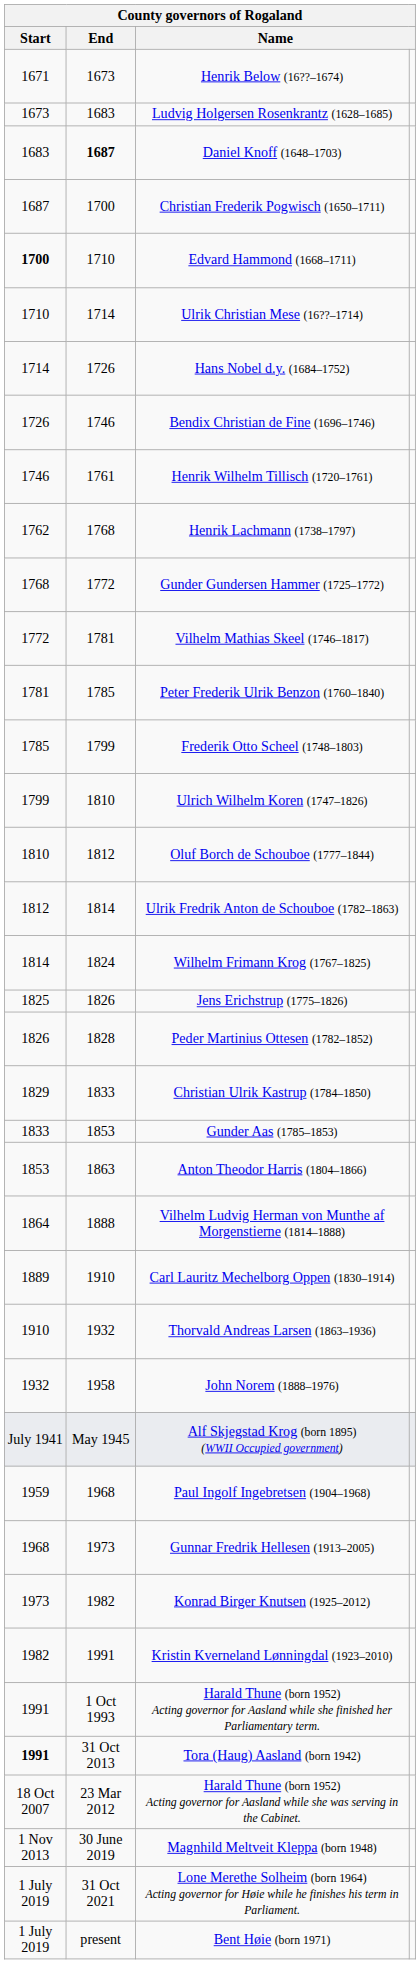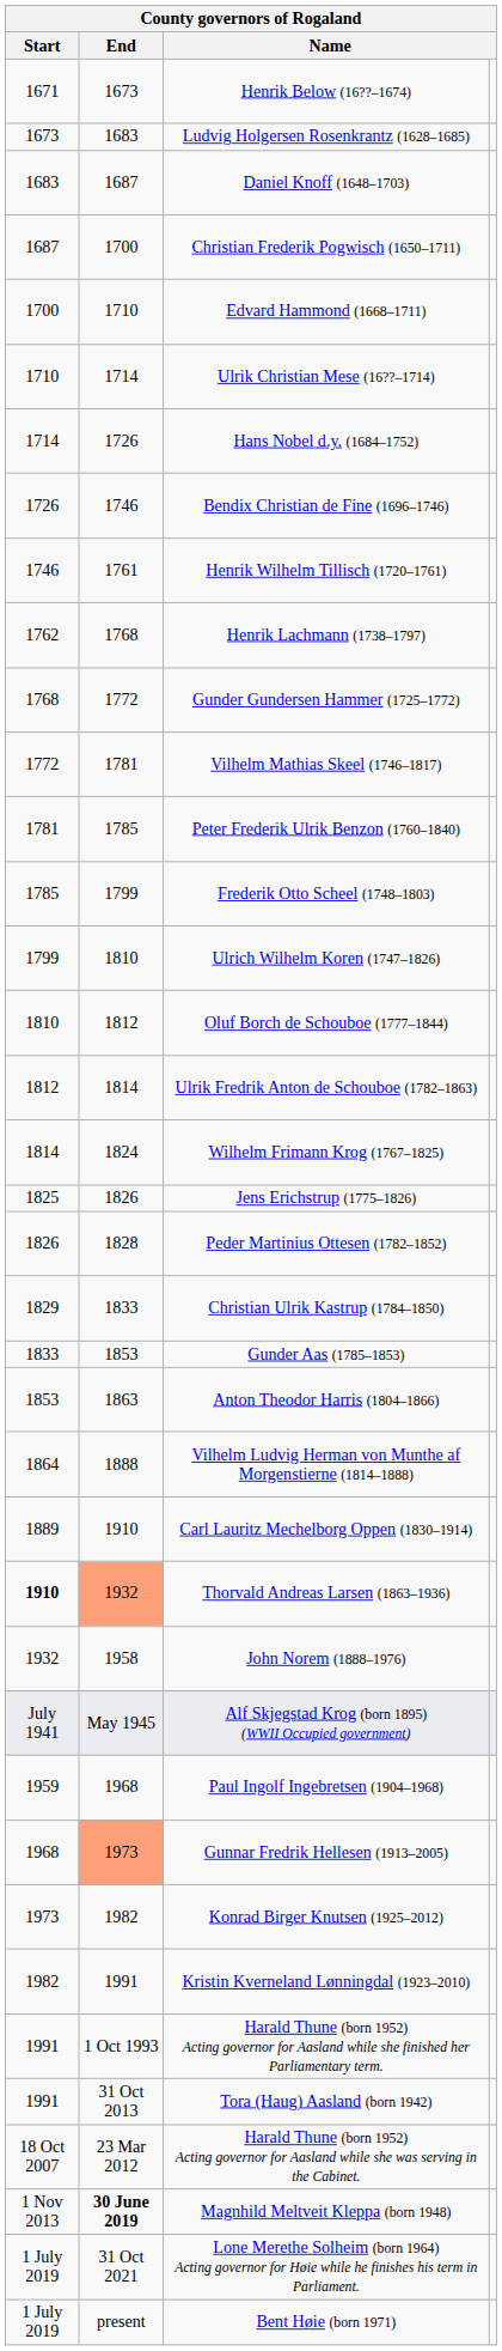Daniel Knoff (1648–1703) | End: bold -> normal
Edvard Hammond (1668–1711) | Start: bold -> normal
Thorvald Andreas Larsen (1863–1936) | Start: normal -> bold
Thorvald Andreas Larsen (1863–1936) | End: no background -> lightsalmon background
Gunnar Fredrik Hellesen (1913–2005) | End: no background -> lightsalmon background
Tora (Haug) Aasland (born 1942) | Start: bold -> normal
Magnhild Meltveit Kleppa (born 1948) | End: normal -> bold
